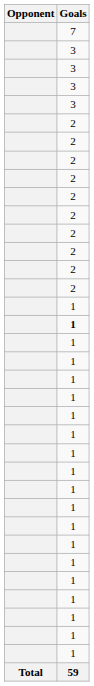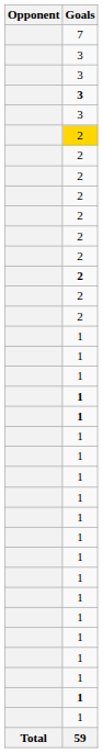row 5 | Goals: normal -> bold
row 7 | Goals: no background -> gold background
row 14 | Goals: normal -> bold
row 18 | Goals: bold -> normal
row 20 | Goals: normal -> bold
row 21 | Goals: normal -> bold
row 35 | Goals: normal -> bold
